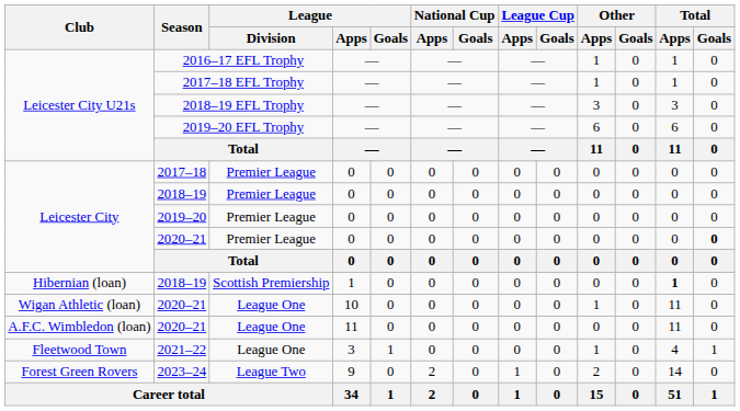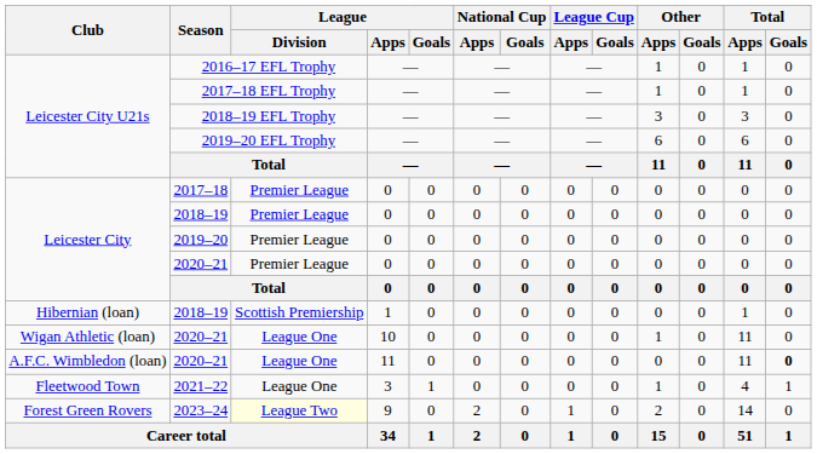Leicester City / 2020–21 | Total / Goals: bold -> normal
Hibernian (loan) / 2018–19 | Total / Apps: bold -> normal
A.F.C. Wimbledon (loan) / 2020–21 | Total / Goals: normal -> bold
2023–24 | League / Division: no background -> lightyellow background
